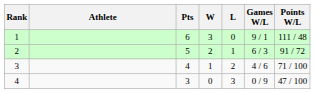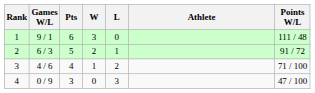columns swapped: Athlete <-> Games W/L
